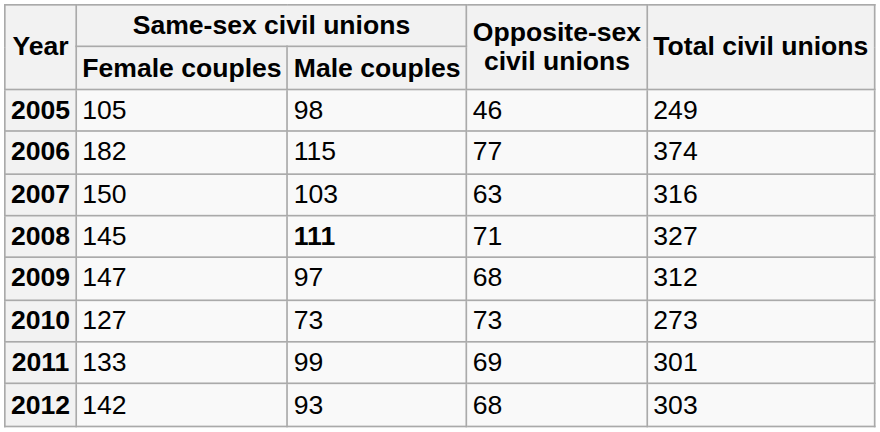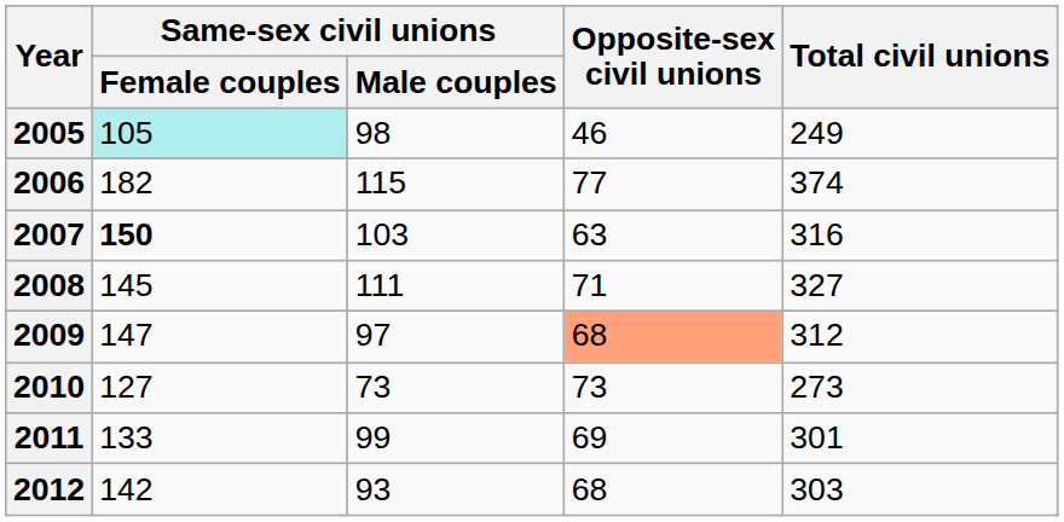2005 | Same-sex civil unions / Female couples: no background -> paleturquoise background
2007 | Same-sex civil unions / Female couples: normal -> bold
2008 | Same-sex civil unions / Male couples: bold -> normal
2009 | Opposite-sex civil unions: no background -> lightsalmon background
